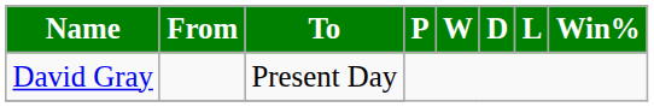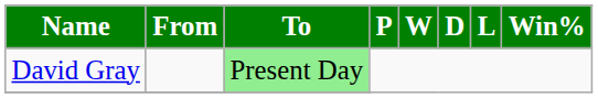David Gray | To: no background -> lightgreen background
